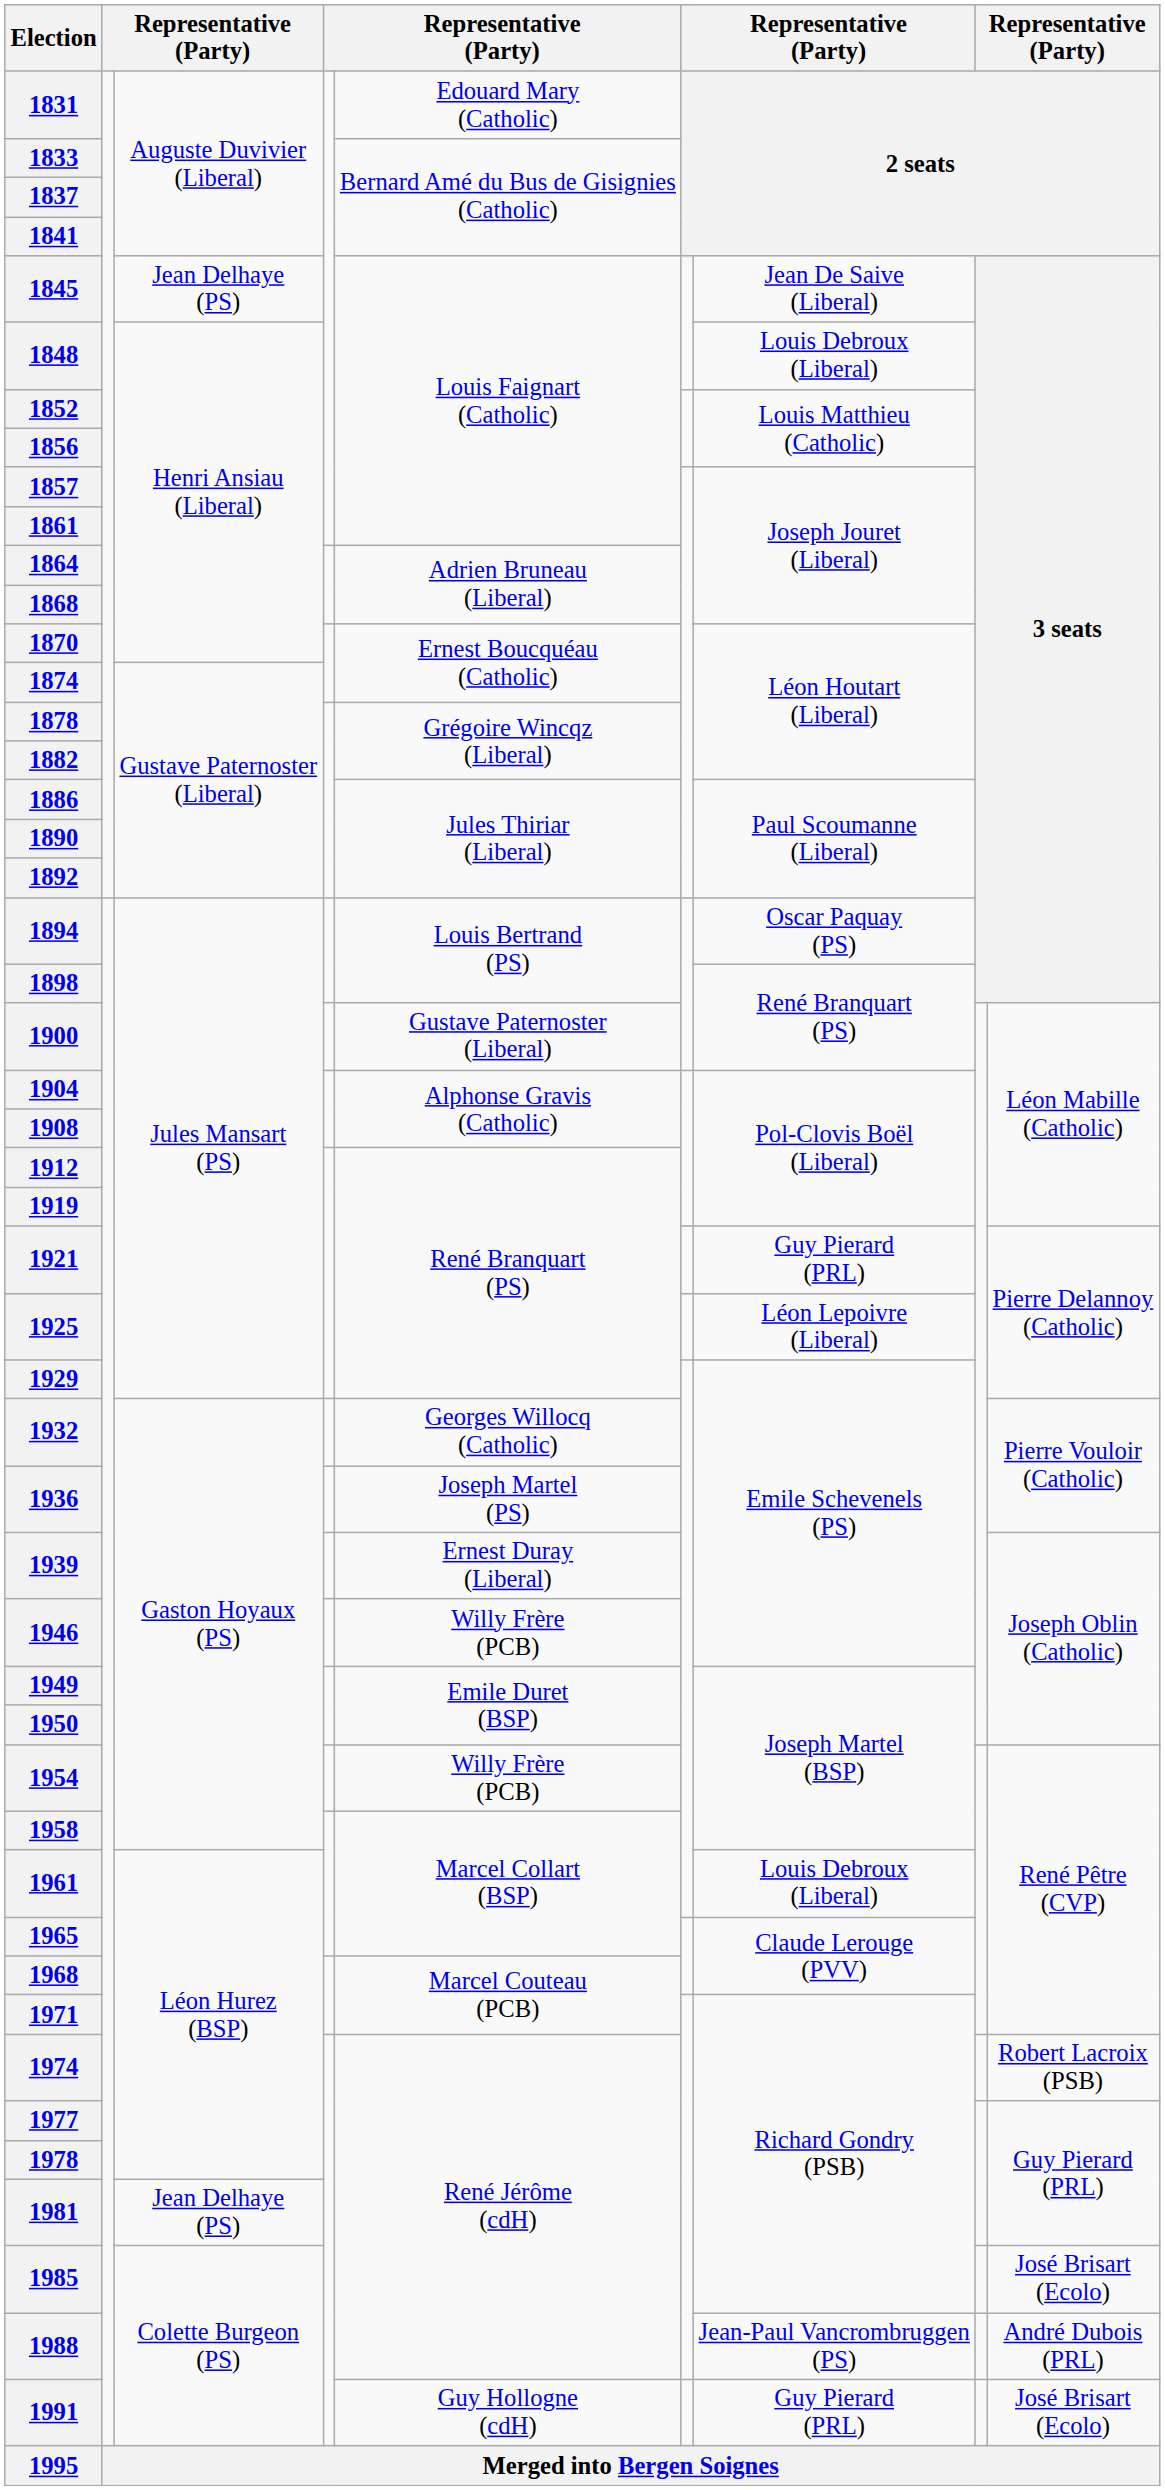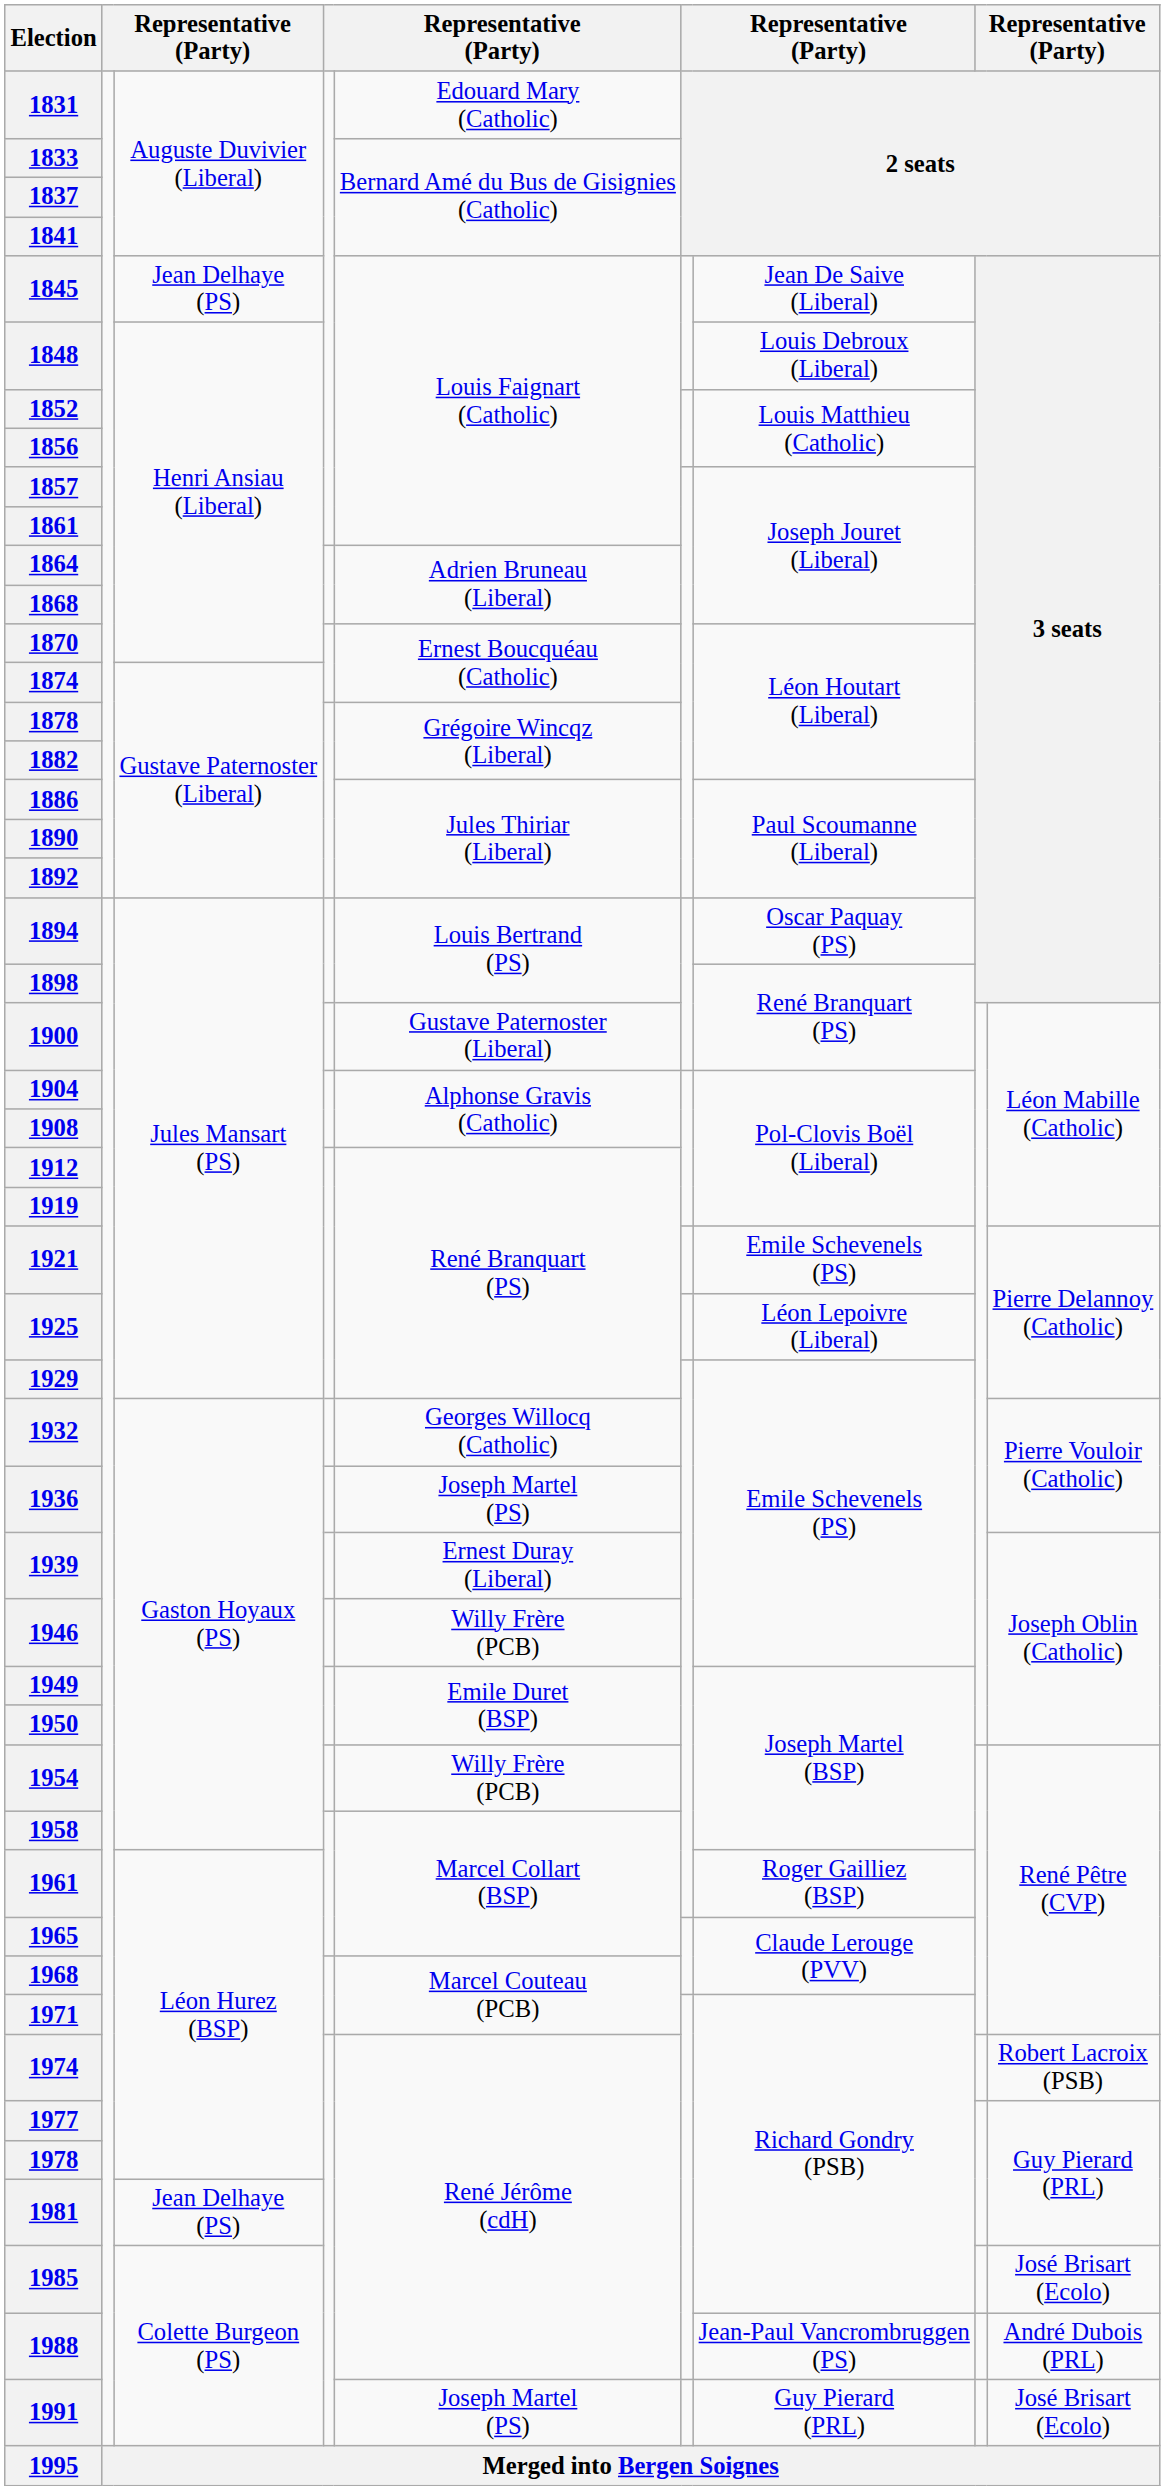1921 | column 7: Guy Pierard (PRL) -> Emile Schevenels (PS)
1961 | column 7: Louis Debroux (Liberal) -> Roger Gailliez (BSP)
1991 | column 5: Guy Hollogne (cdH) -> Joseph Martel (PS)
